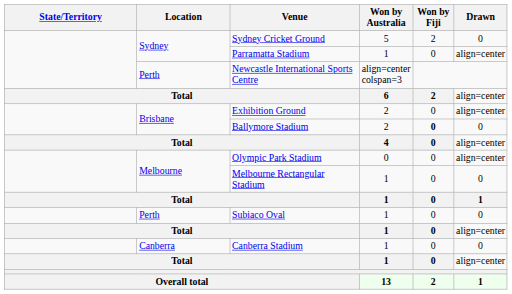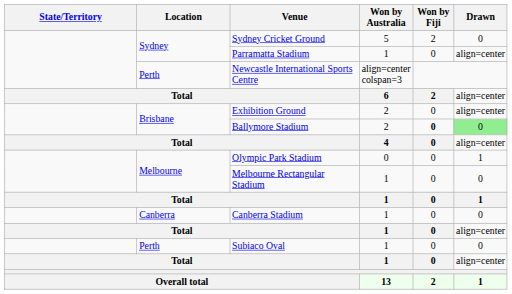Ballymore Stadium | Drawn: no background -> lightgreen background
Olympic Park Stadium | Drawn: align=center -> 1
rows swapped: Subiaco Oval <-> Canberra Stadium
